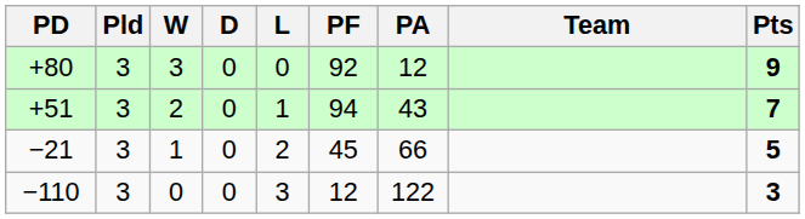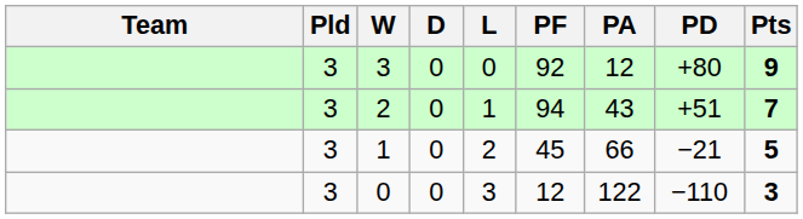columns swapped: Team <-> PD
